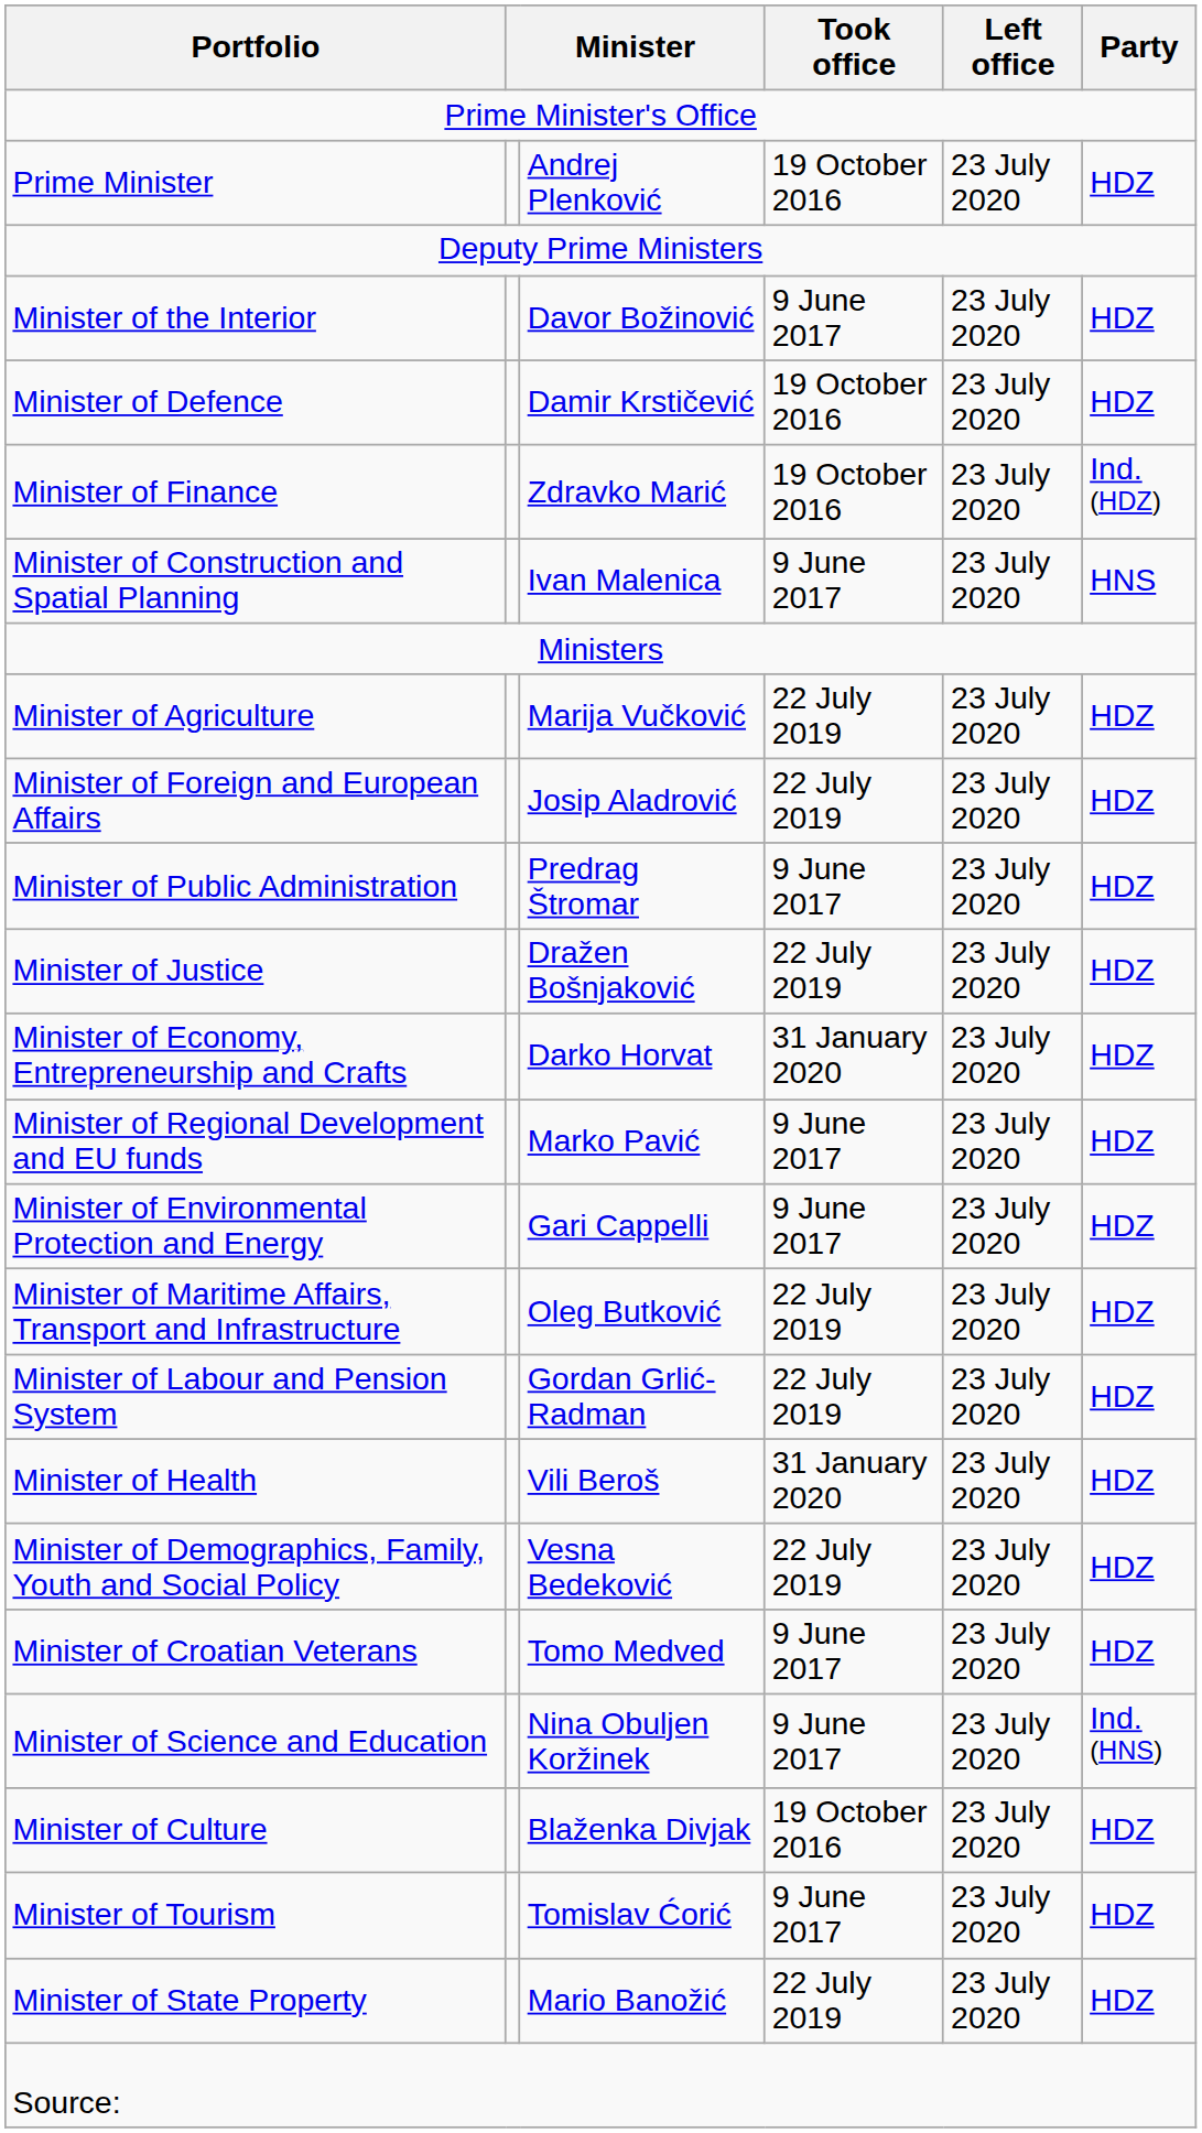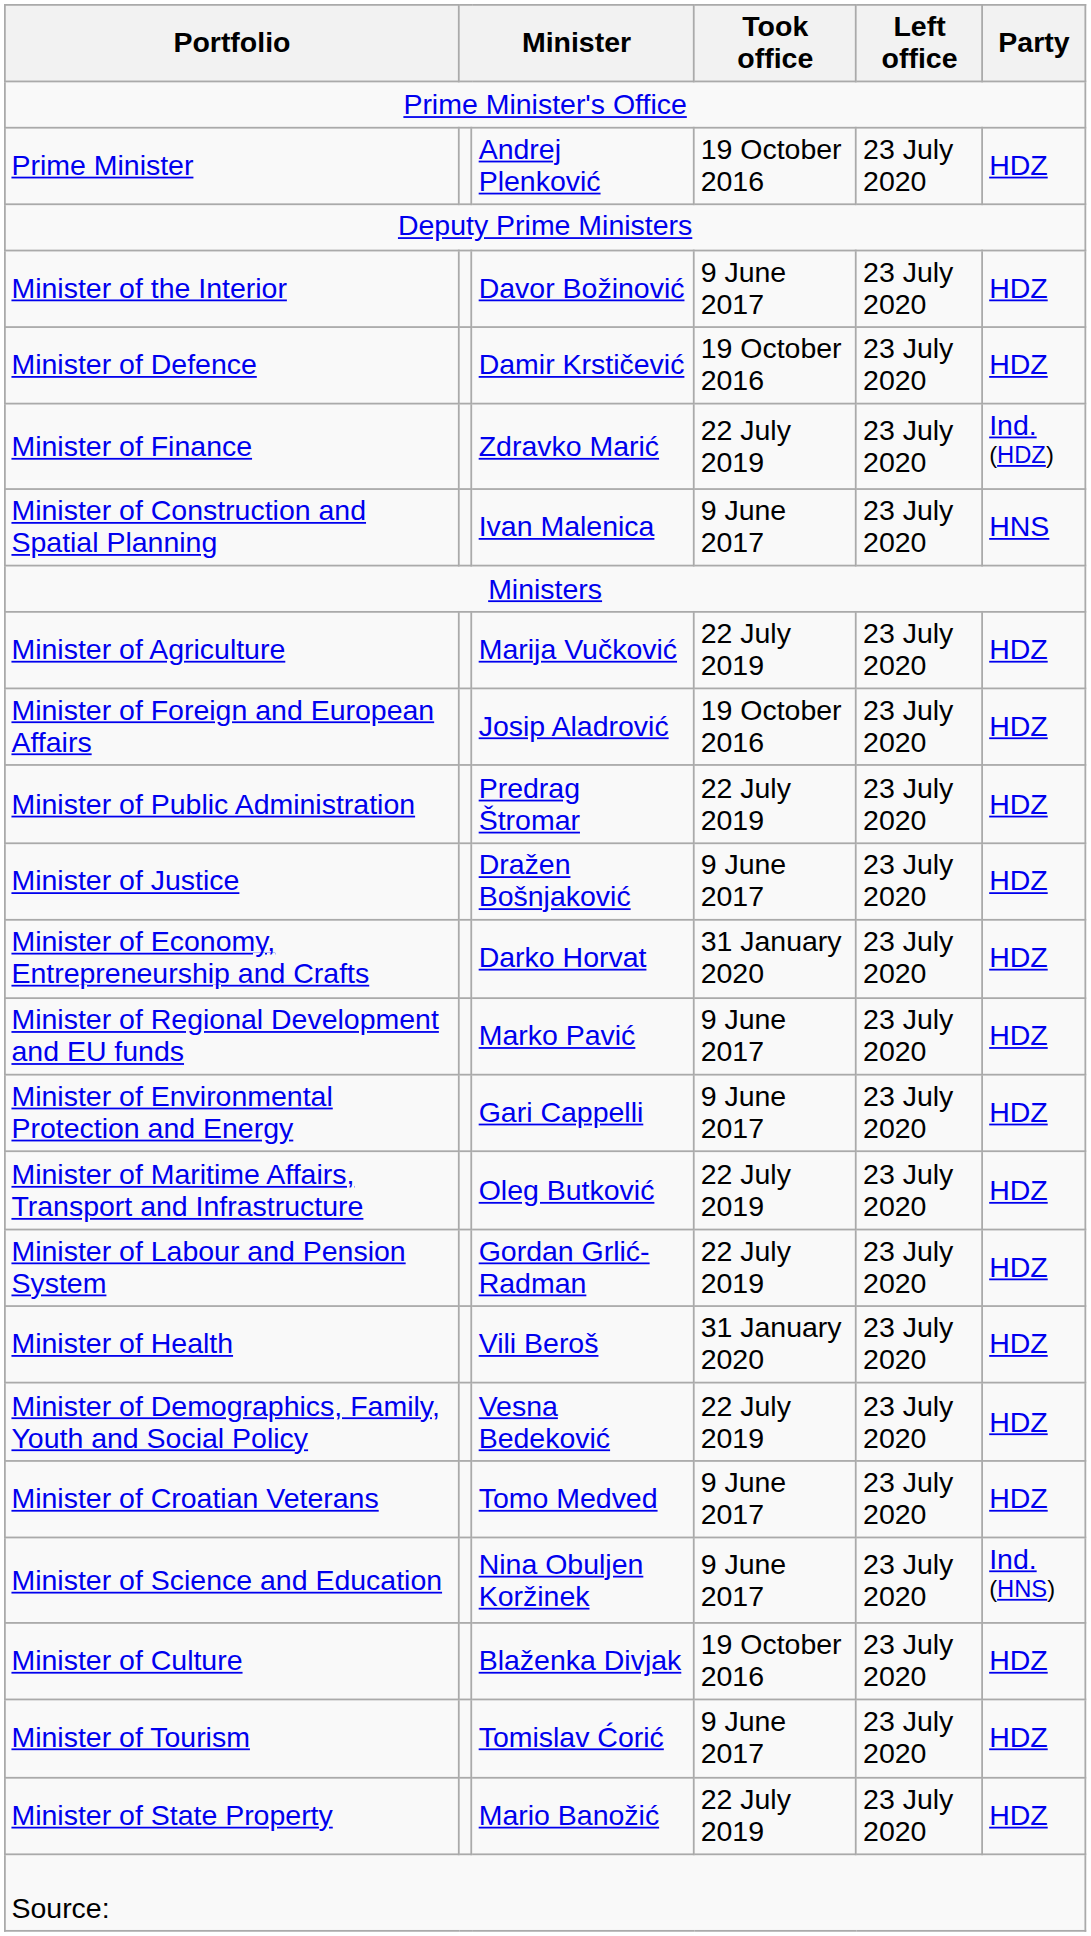Minister of Finance | Took office: 19 October 2016 -> 22 July 2019
Minister of Foreign and European Affairs | Took office: 22 July 2019 -> 19 October 2016
Minister of Public Administration | Took office: 9 June 2017 -> 22 July 2019
Minister of Justice | Took office: 22 July 2019 -> 9 June 2017
